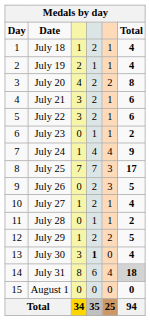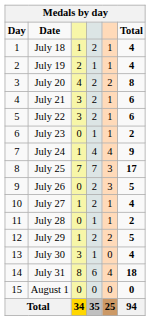July 30 | column 4: bold -> normal
July 31 | Total: lightgrey background -> no background
